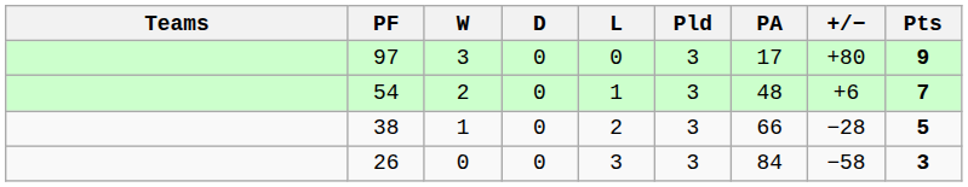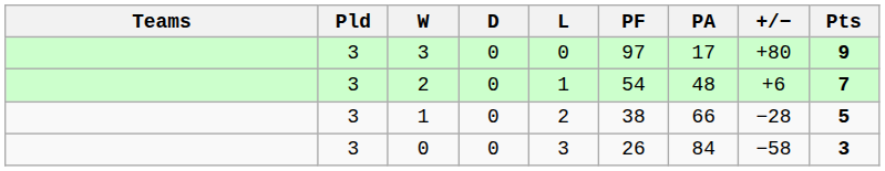columns swapped: Pld <-> PF
